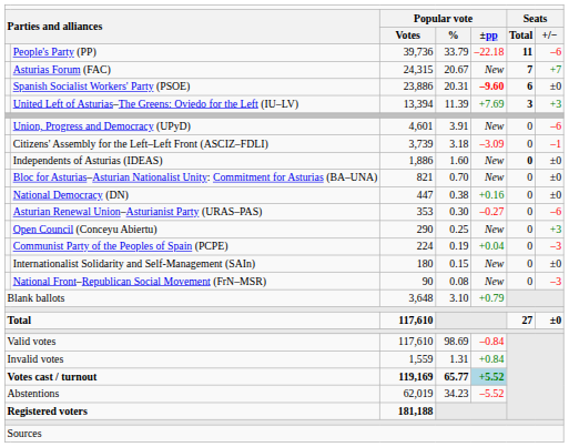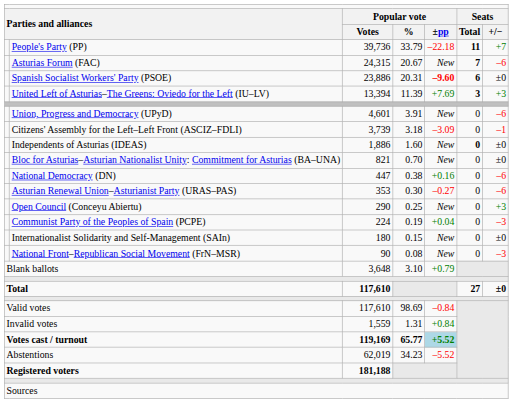People's Party (PP) | column 7: –6 -> +7
Asturias Forum (FAC) | column 7: +7 -> –6
National Democracy (DN) | column 7: ±0 -> –6
